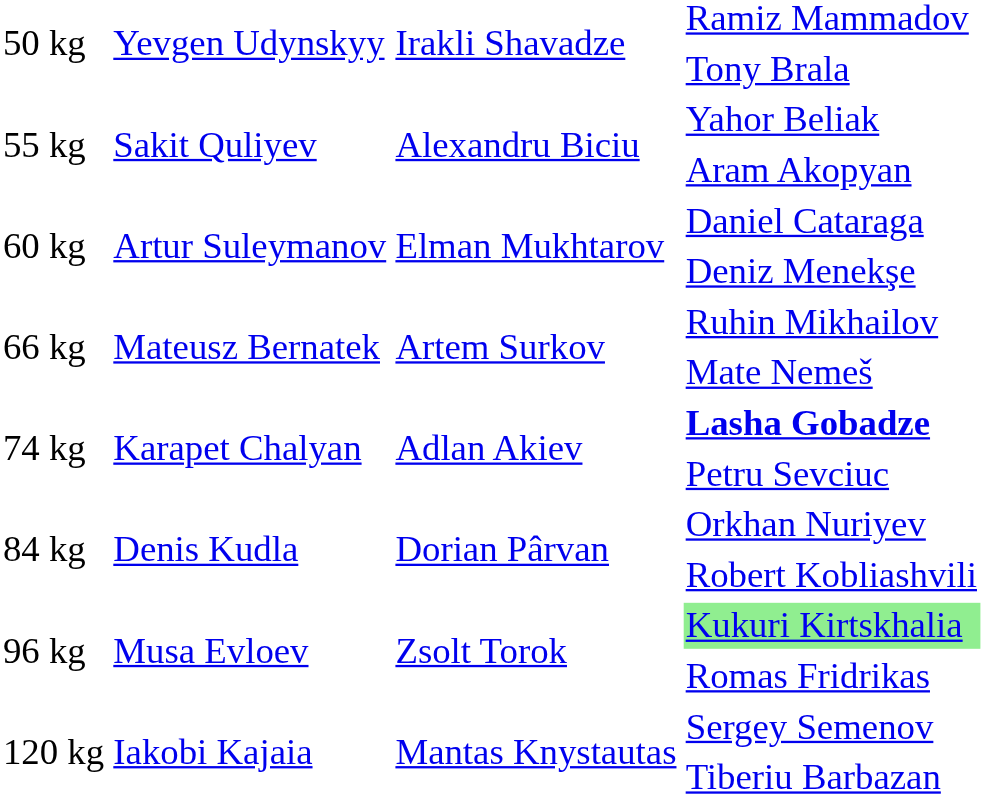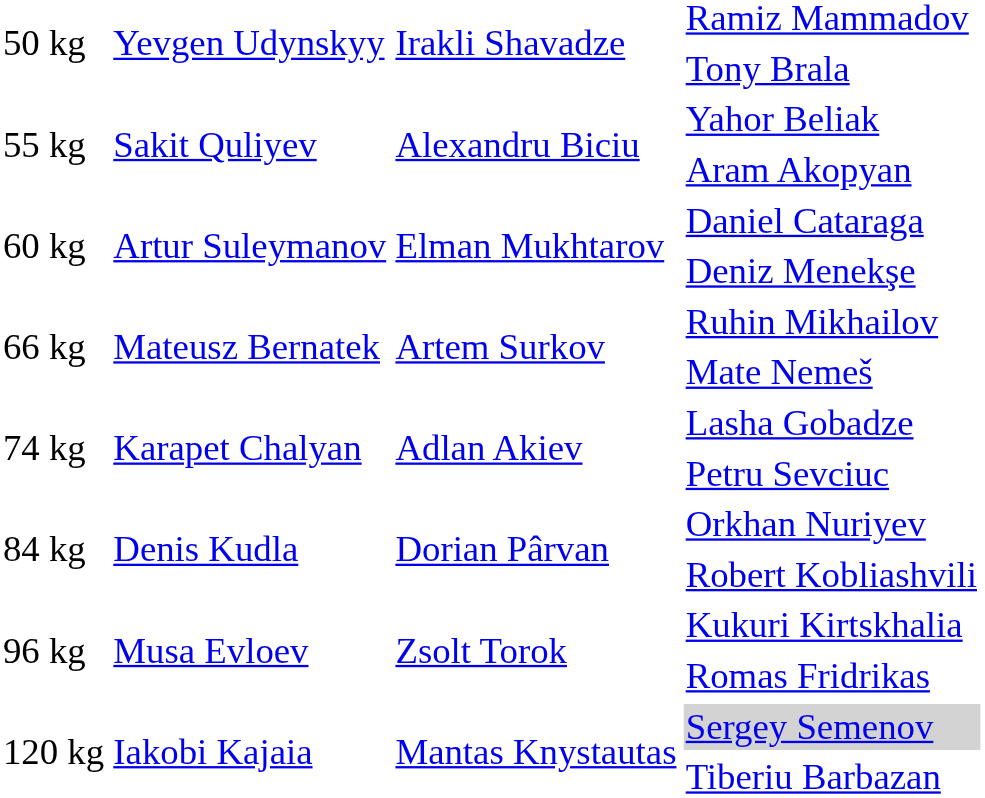Lasha Gobadze | column 4: bold -> normal
Kukuri Kirtskhalia | column 4: lightgreen background -> no background
Sergey Semenov | column 4: no background -> lightgrey background
